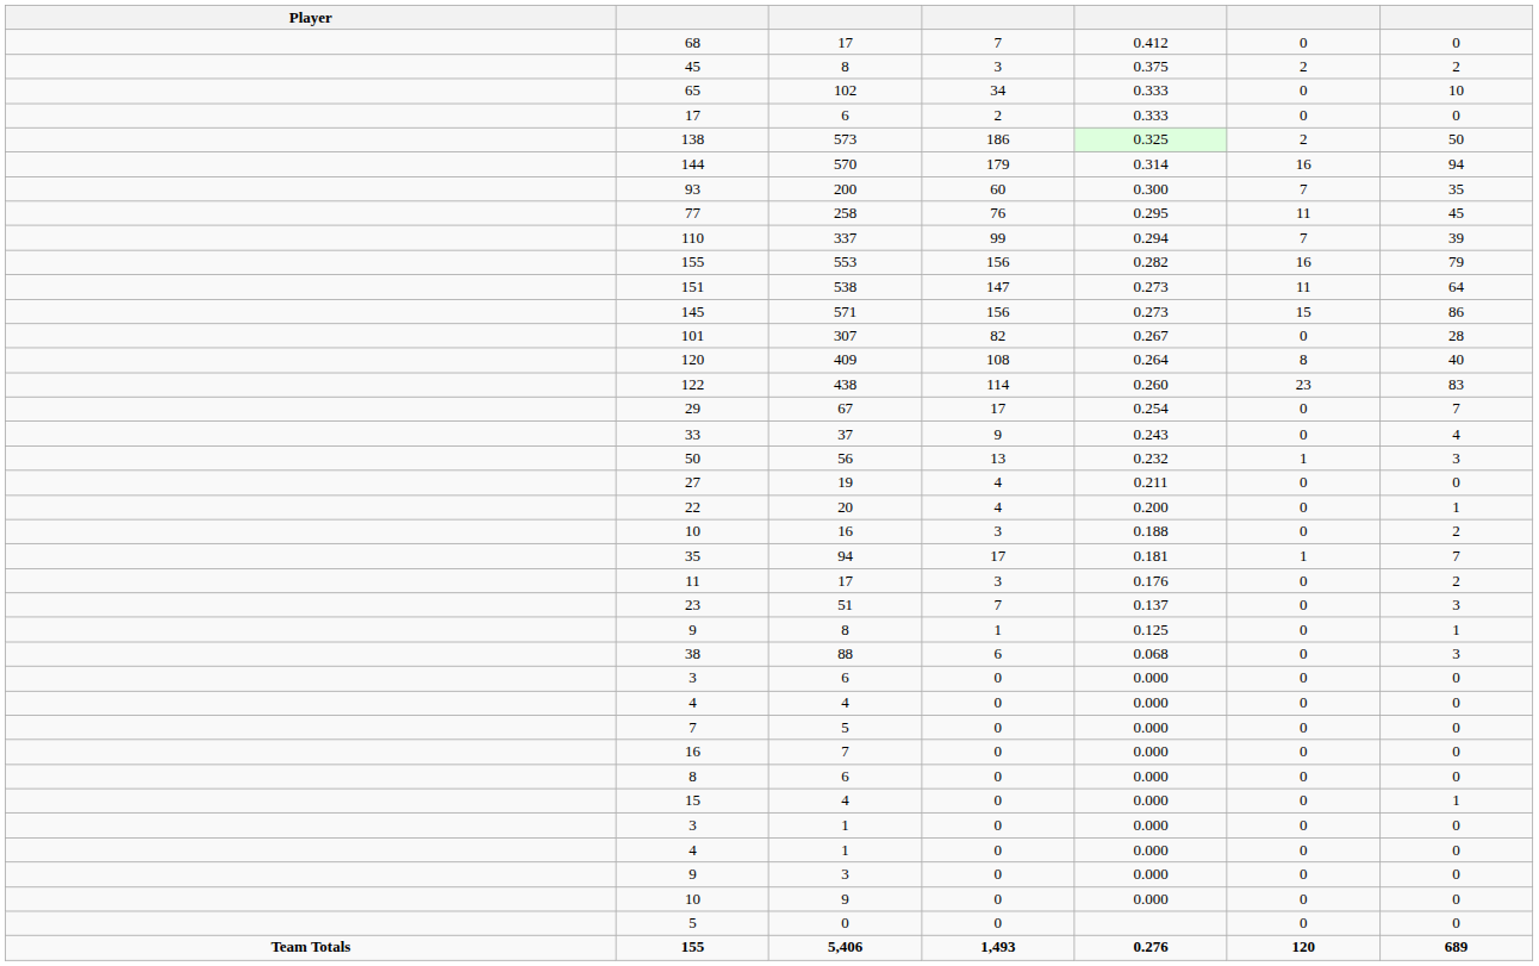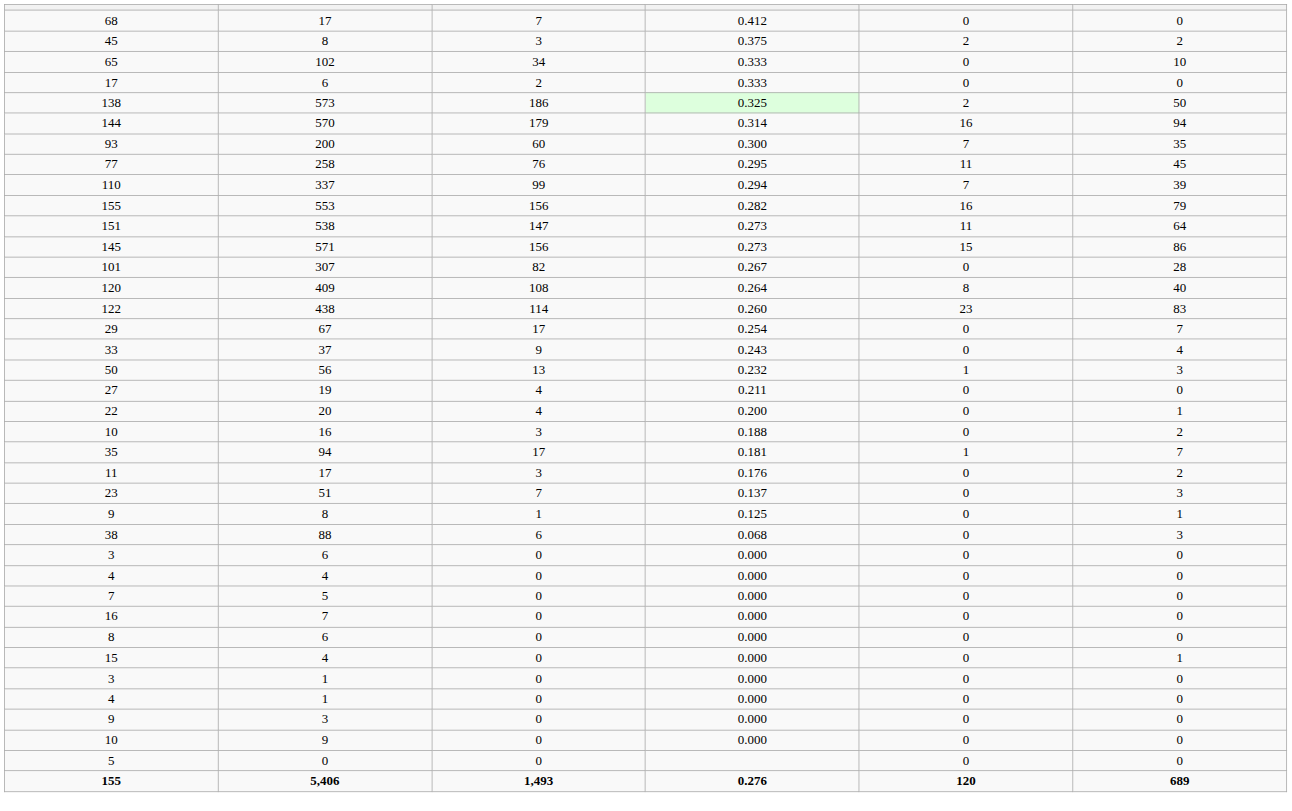- column: Player | Team Totals
